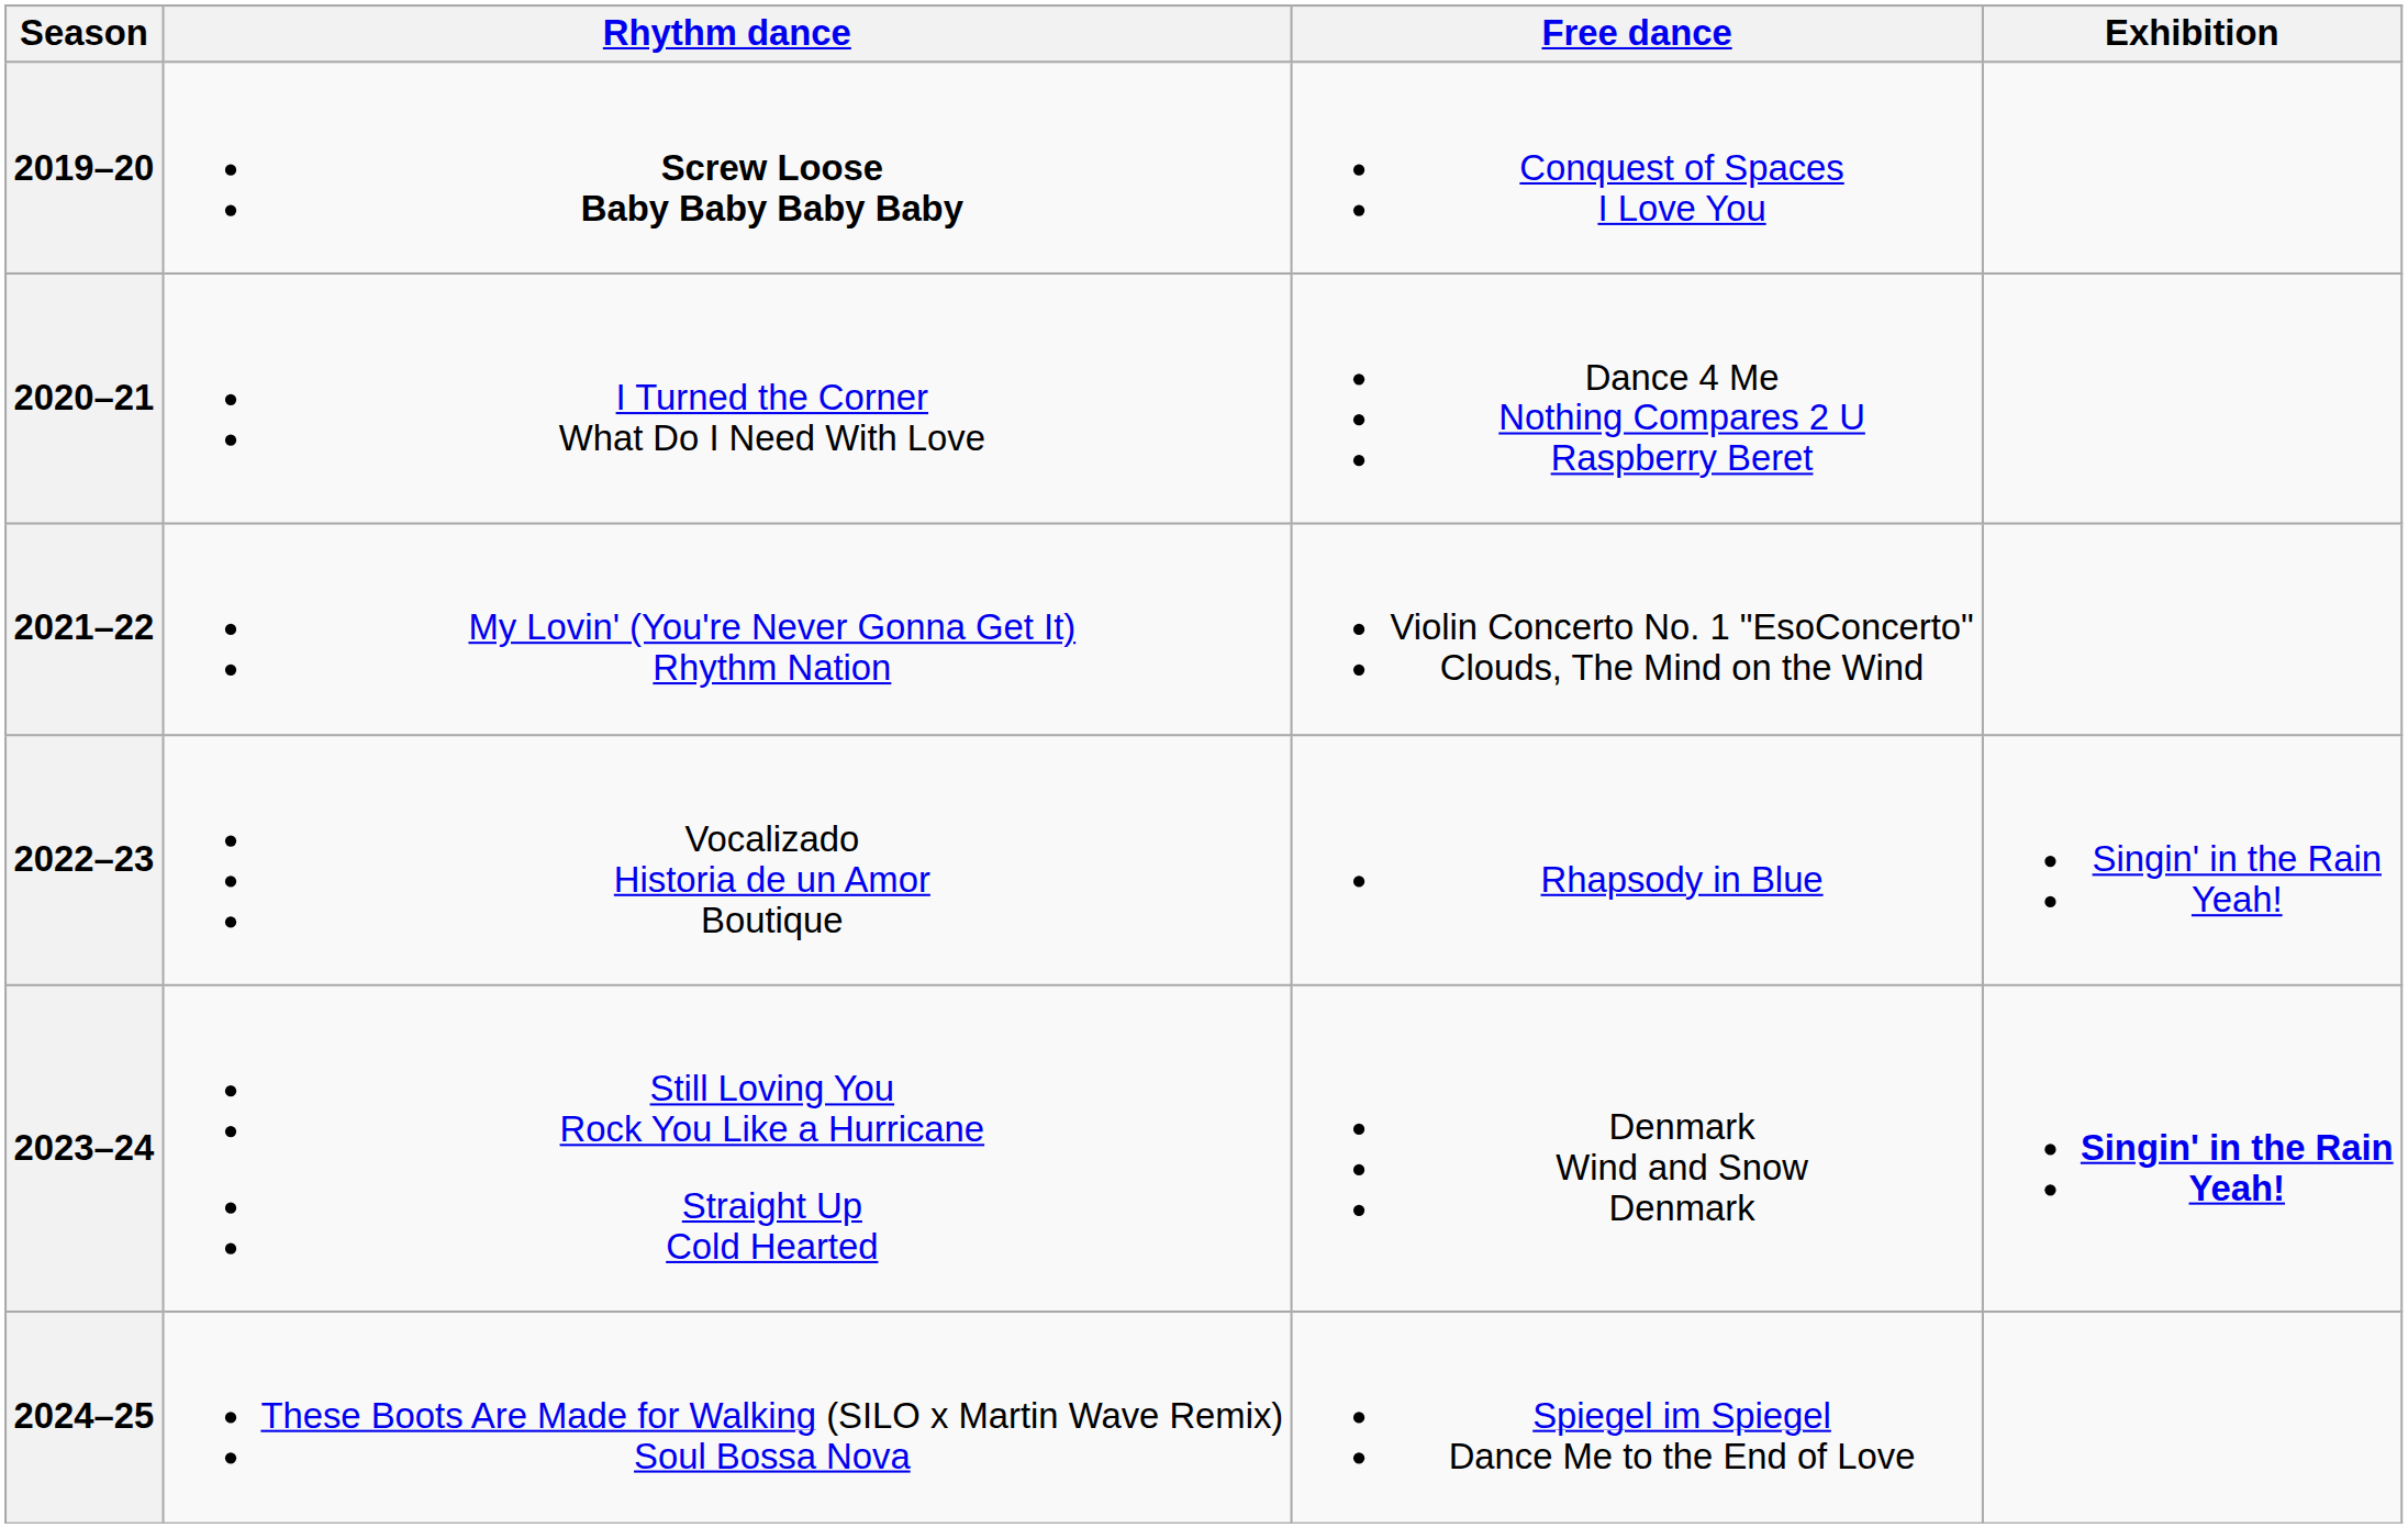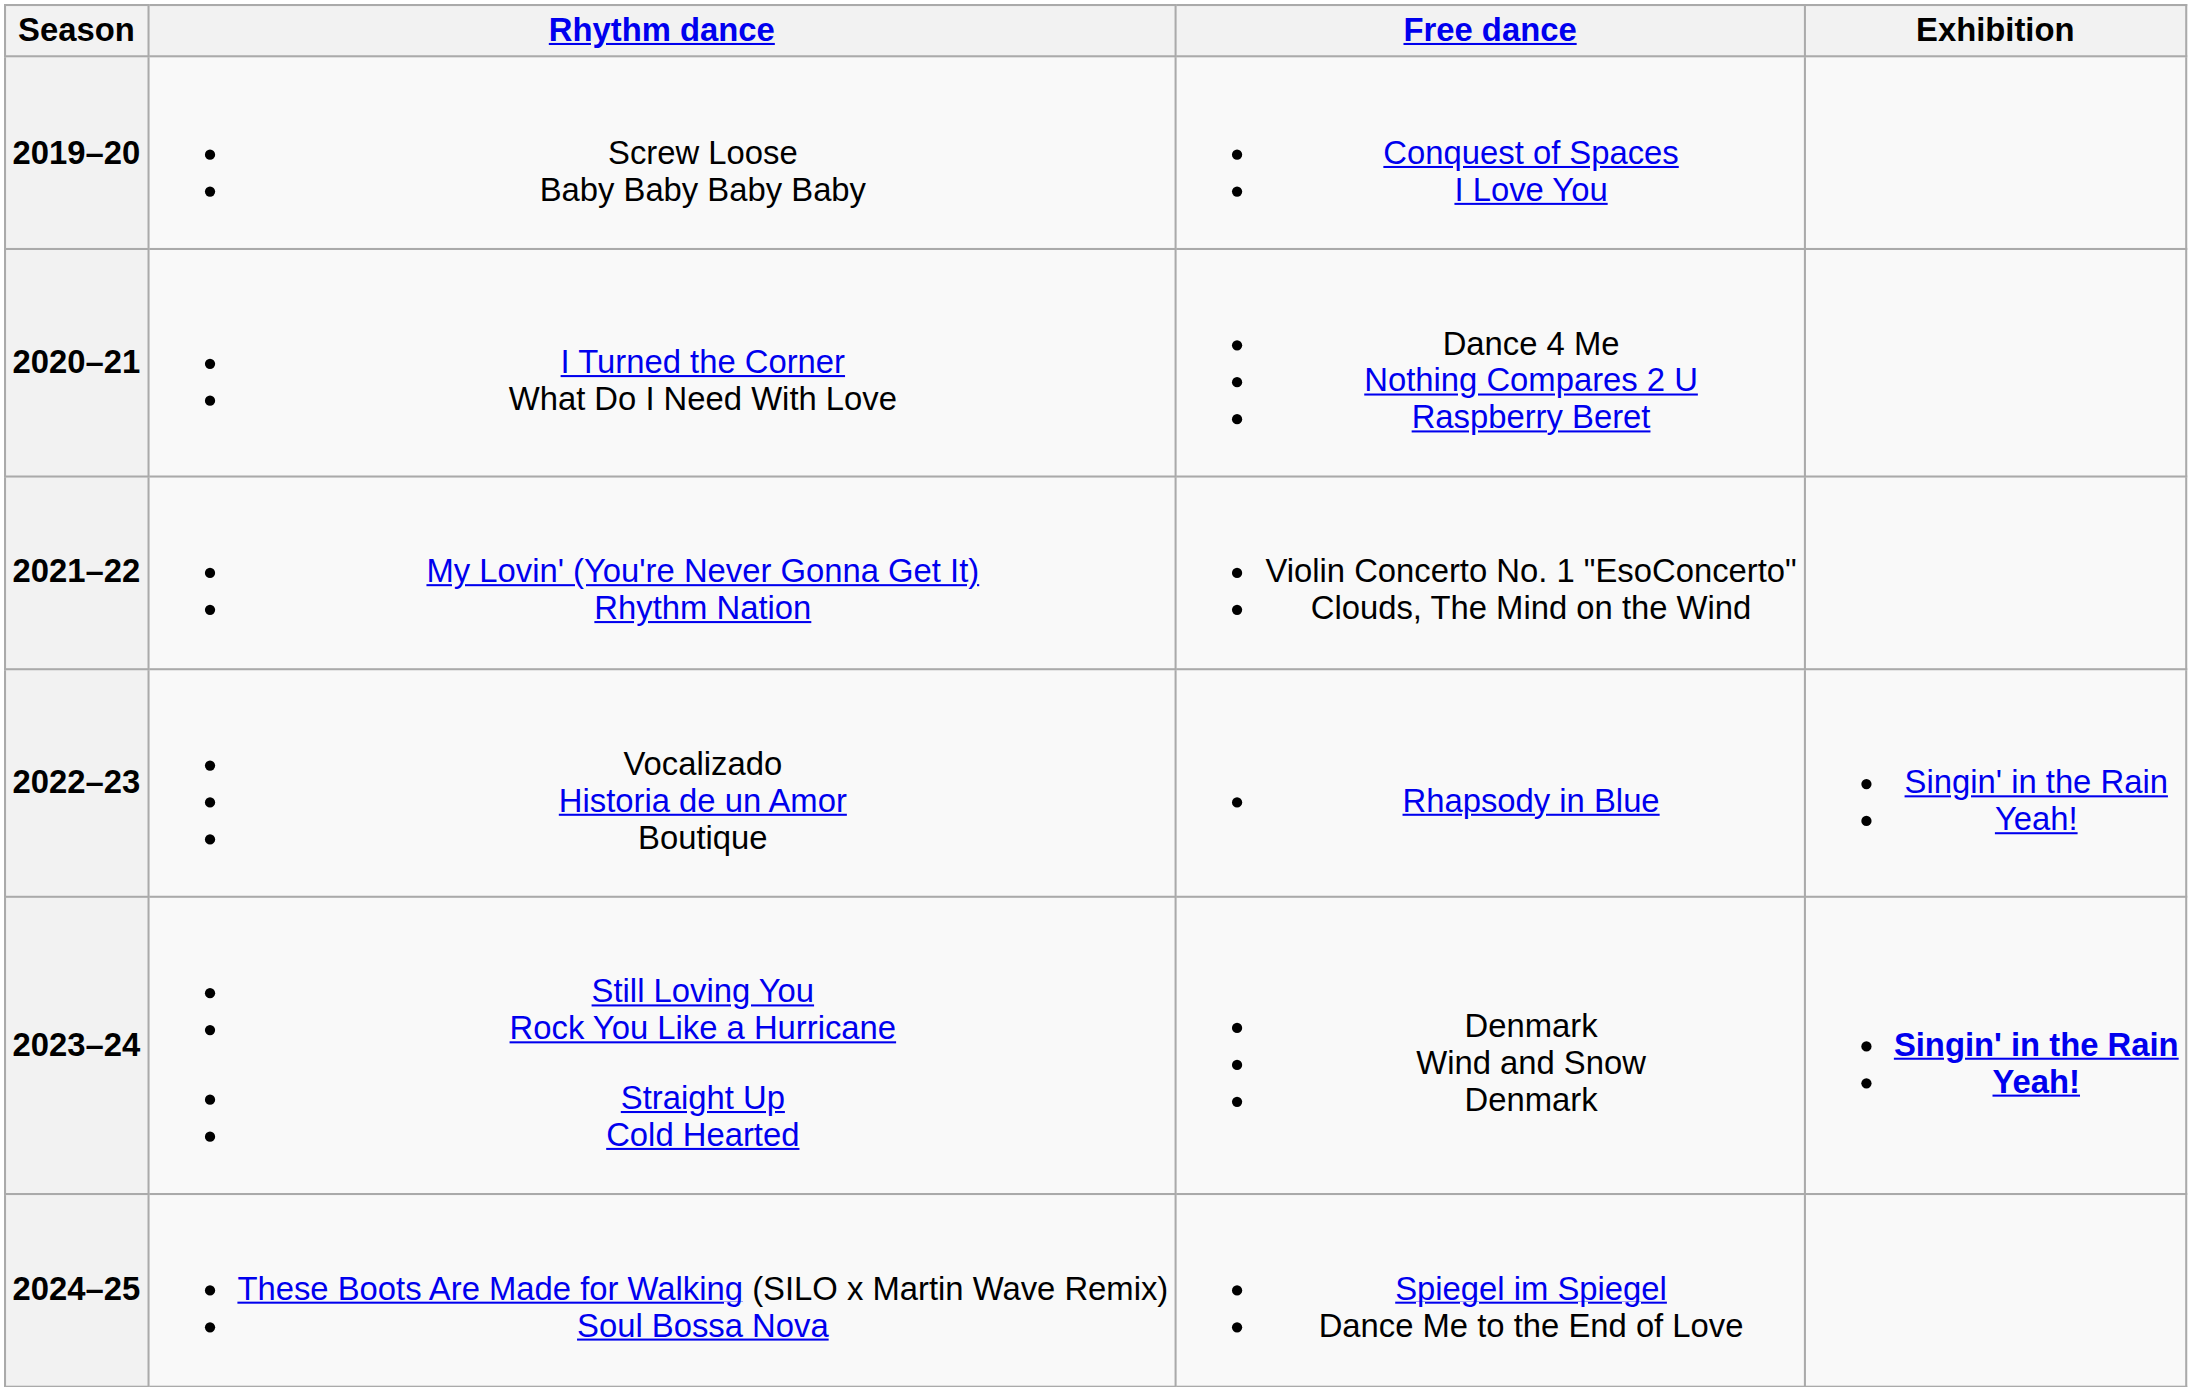2019–20 | Rhythm dance: bold -> normal
